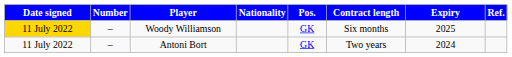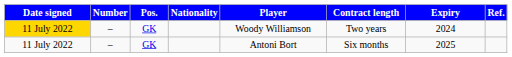columns swapped: Pos. <-> Player
row 2 | Contract length: Six months -> Two years
row 2 | Expiry: 2025 -> 2024
row 3 | Contract length: Two years -> Six months
row 3 | Expiry: 2024 -> 2025
